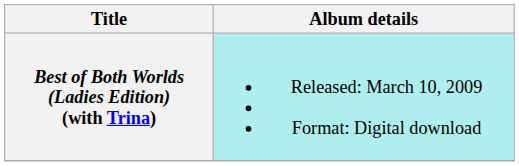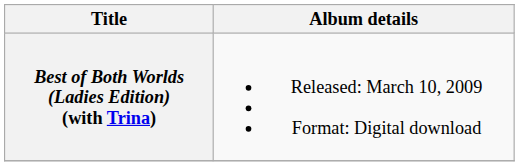Best of Both Worlds (Ladies Edition) (with Trina) | Album details: paleturquoise background -> no background
